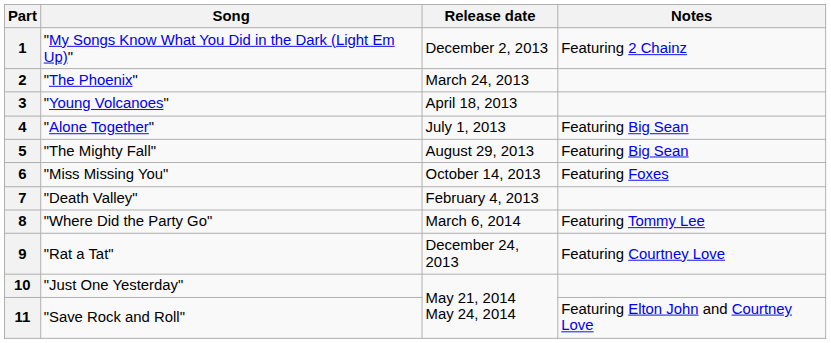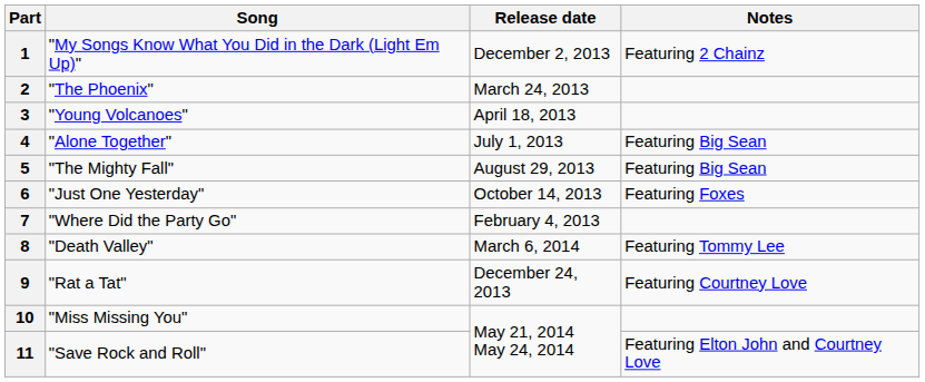6 | Song: "Miss Missing You" -> "Just One Yesterday"
7 | Song: "Death Valley" -> "Where Did the Party Go"
8 | Song: "Where Did the Party Go" -> "Death Valley"
10 | Song: "Just One Yesterday" -> "Miss Missing You"
